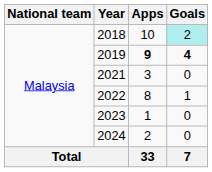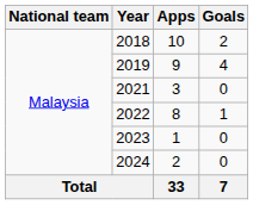2018 | Goals: paleturquoise background -> no background
2019 | Apps: bold -> normal
2019 | Goals: bold -> normal
